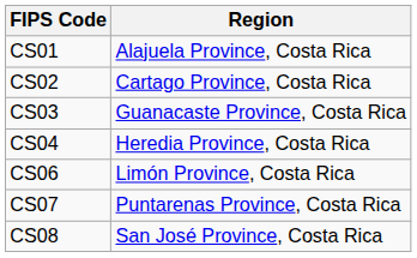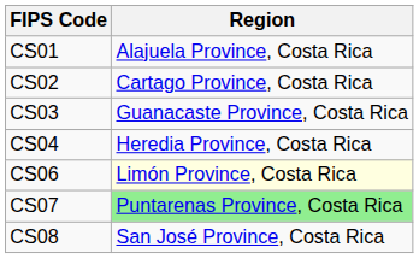CS06 | Region: no background -> lightyellow background
CS07 | Region: no background -> lightgreen background
